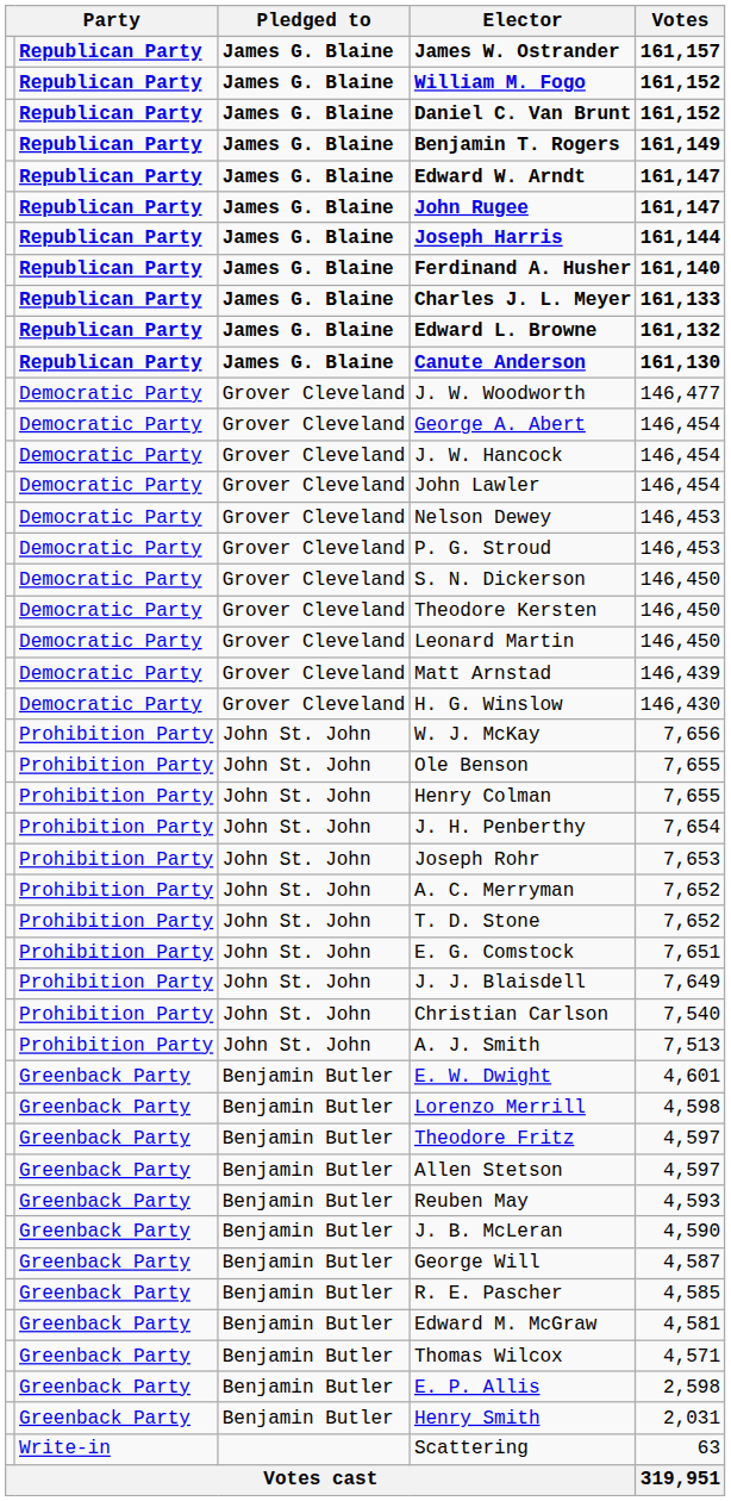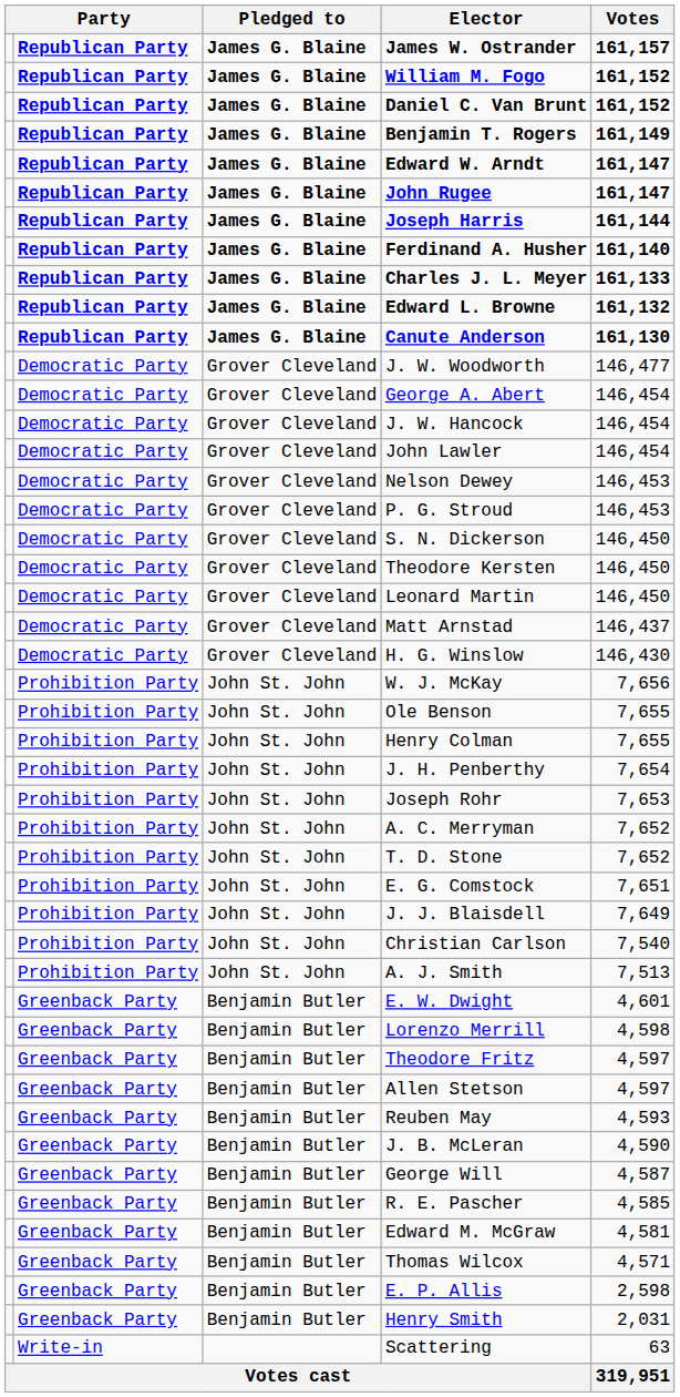Matt Arnstad | Votes: 146,439 -> 146,437
